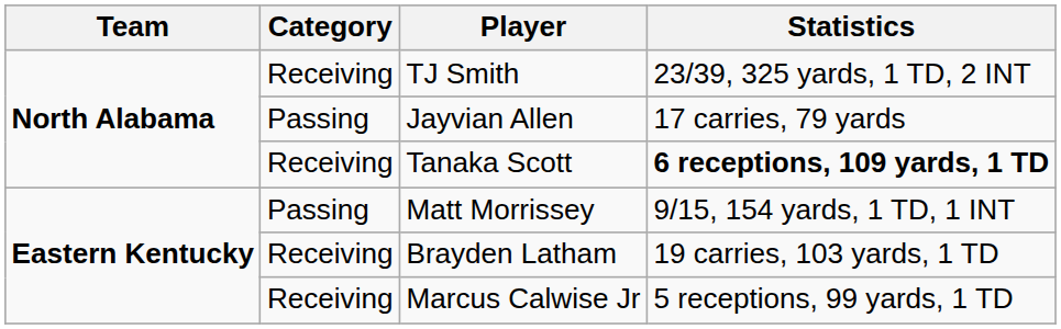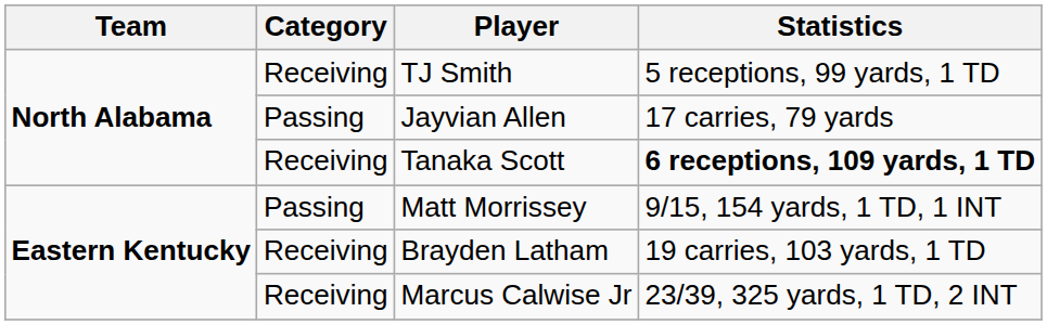TJ Smith | Statistics: 23/39, 325 yards, 1 TD, 2 INT -> 5 receptions, 99 yards, 1 TD
Marcus Calwise Jr | Statistics: 5 receptions, 99 yards, 1 TD -> 23/39, 325 yards, 1 TD, 2 INT
